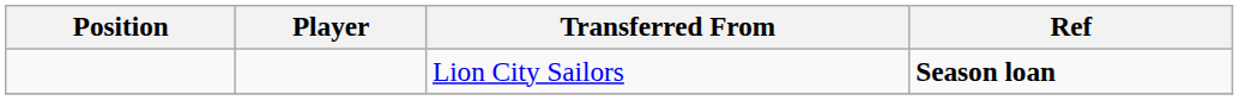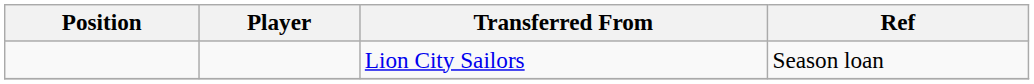Lion City Sailors | Ref: bold -> normal
